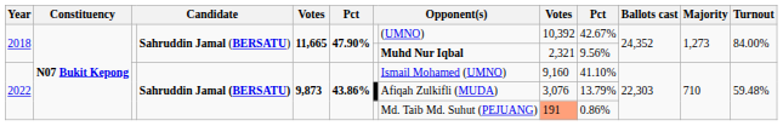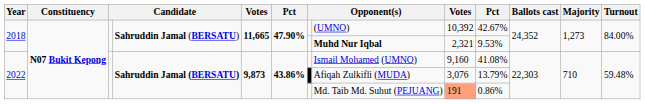row 3 | column 10: 9.56% -> 9.53%
row 4 | column 10: 41.10% -> 41.08%
